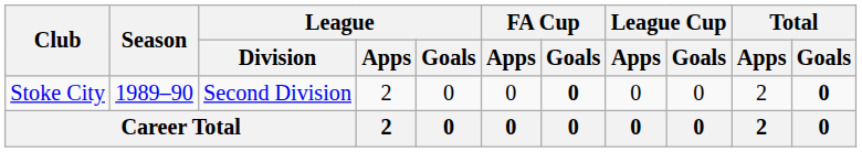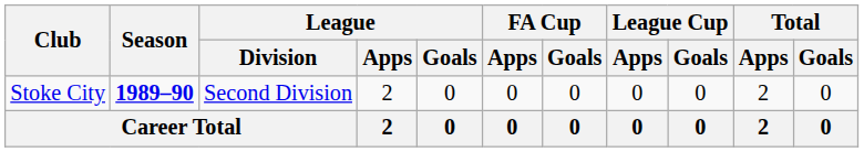Stoke City | Season: normal -> bold
Stoke City | FA Cup / Goals: bold -> normal
Stoke City | Total / Goals: bold -> normal
